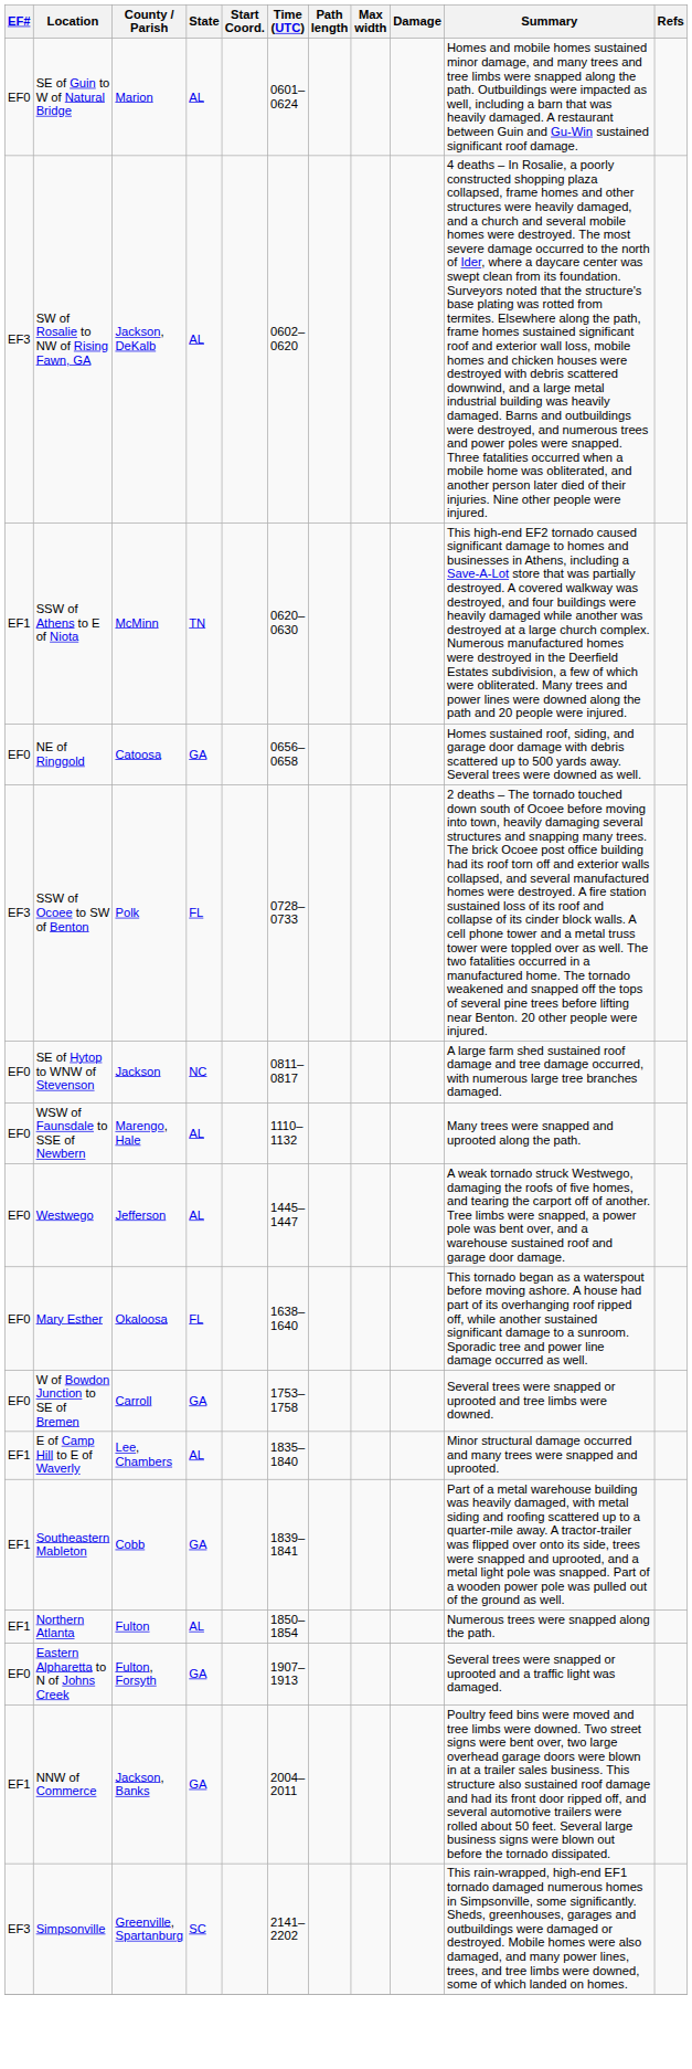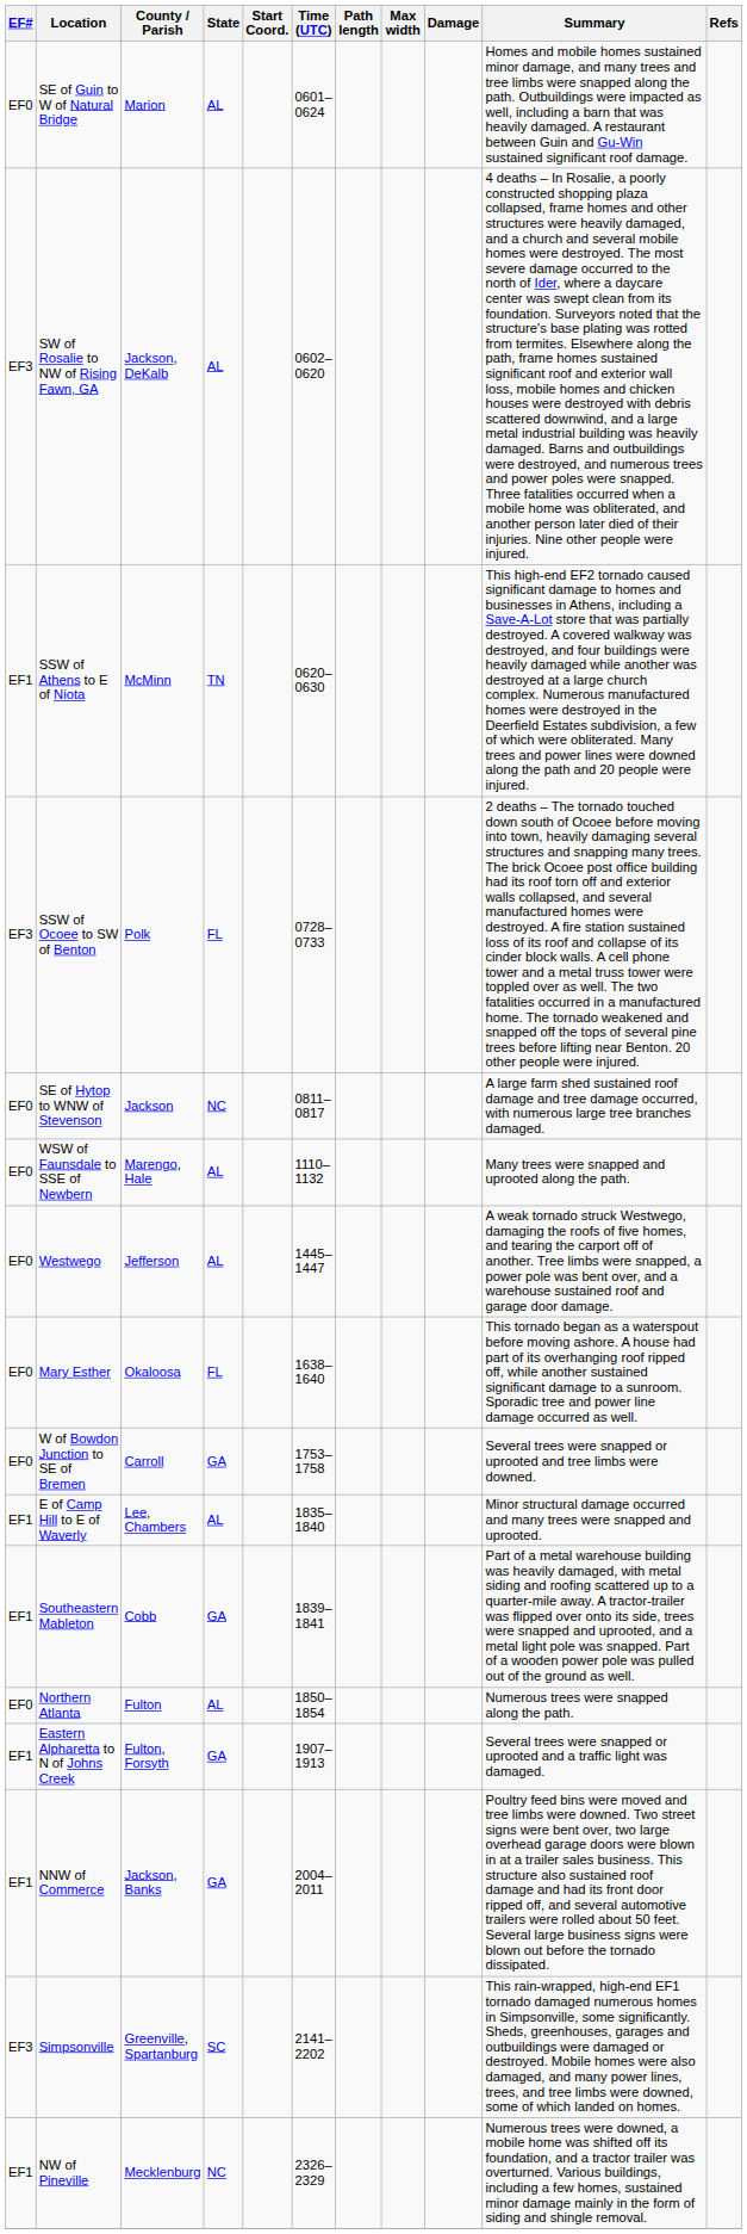- row: EF0 | NE of Ringgold | Catoosa | GA | 0656–0658 | Homes sustained roof, siding, and garage door damage with debris scattered up to 500 yards away. Several trees were downed as well.
Northern Atlanta | EF#: EF1 -> EF0
Eastern Alpharetta to N of Johns Creek | EF#: EF0 -> EF1
+ row: EF1 | NW of Pineville | Mecklenburg | NC | 2326–2329 | Numerous trees were downed, a mobile home was shifted off its foundation, and a tractor trailer was overturned. Various buildings, including a few homes, sustained minor damage mainly in the form of siding and shingle removal.
